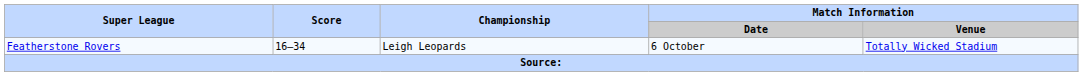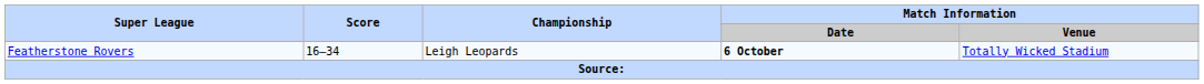Featherstone Rovers | Match Information / Date: normal -> bold
